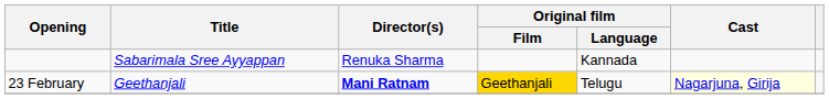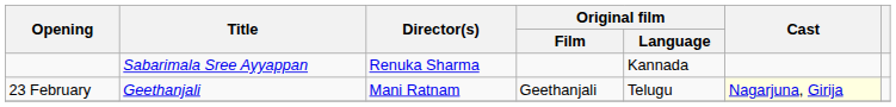23 February | Director(s): bold -> normal
23 February | Original film / Film: gold background -> no background
